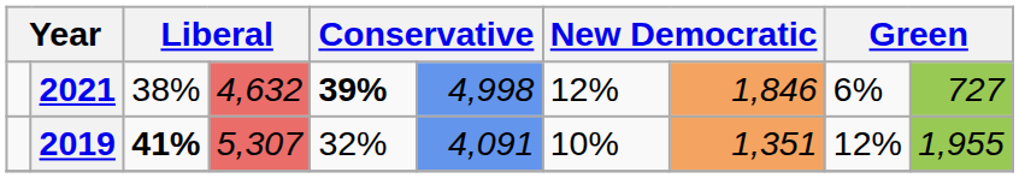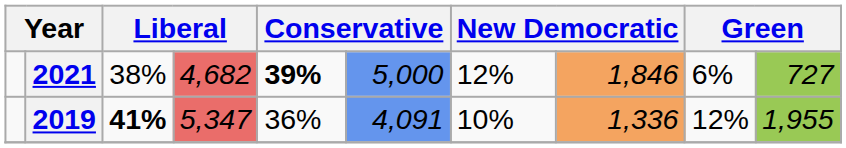2021 | column 4: 4,632 -> 4,682
2021 | column 6: 4,998 -> 5,000
2019 | column 4: 5,307 -> 5,347
2019 | column 5: 32% -> 36%
2019 | column 8: 1,351 -> 1,336
